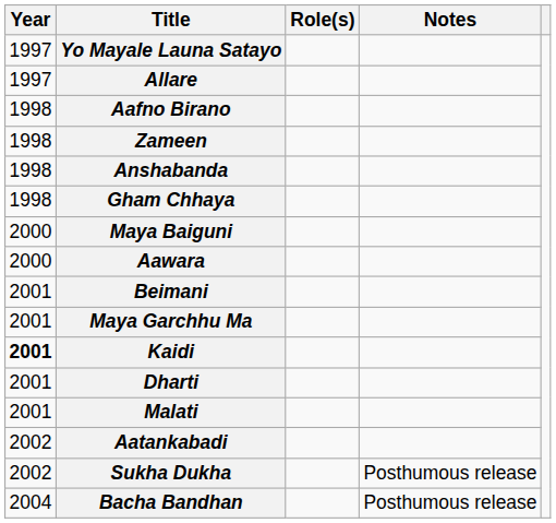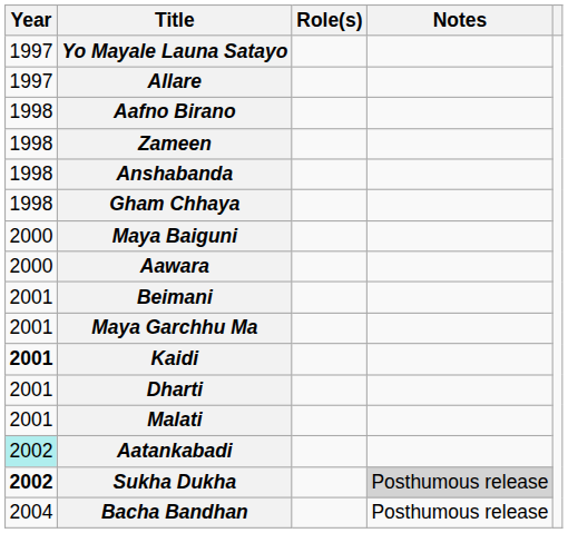Aatankabadi | Year: no background -> paleturquoise background
Sukha Dukha | Year: normal -> bold
Sukha Dukha | Notes: no background -> lightgrey background
